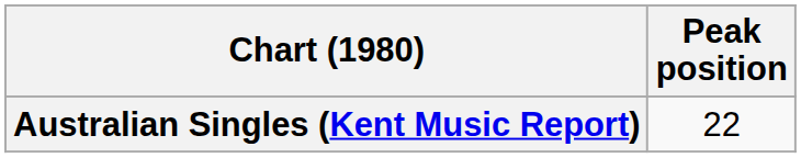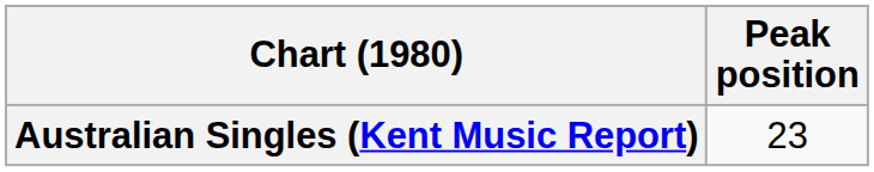Australian Singles (Kent Music Report) | Peak position: 22 -> 23
